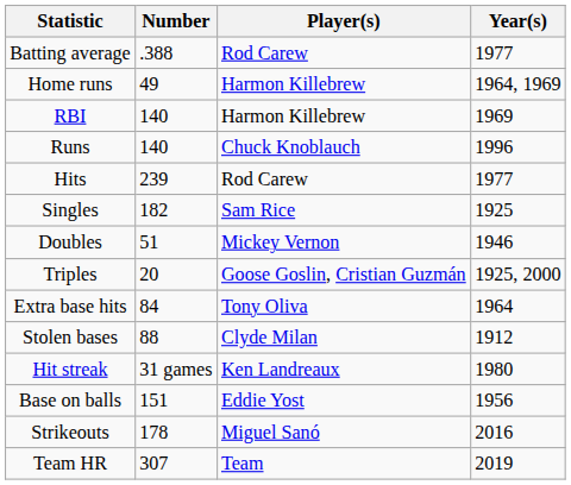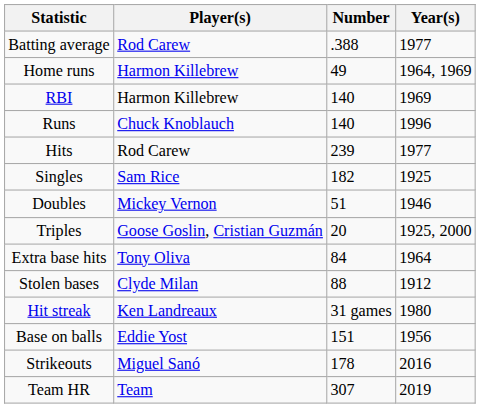columns swapped: Player(s) <-> Number
